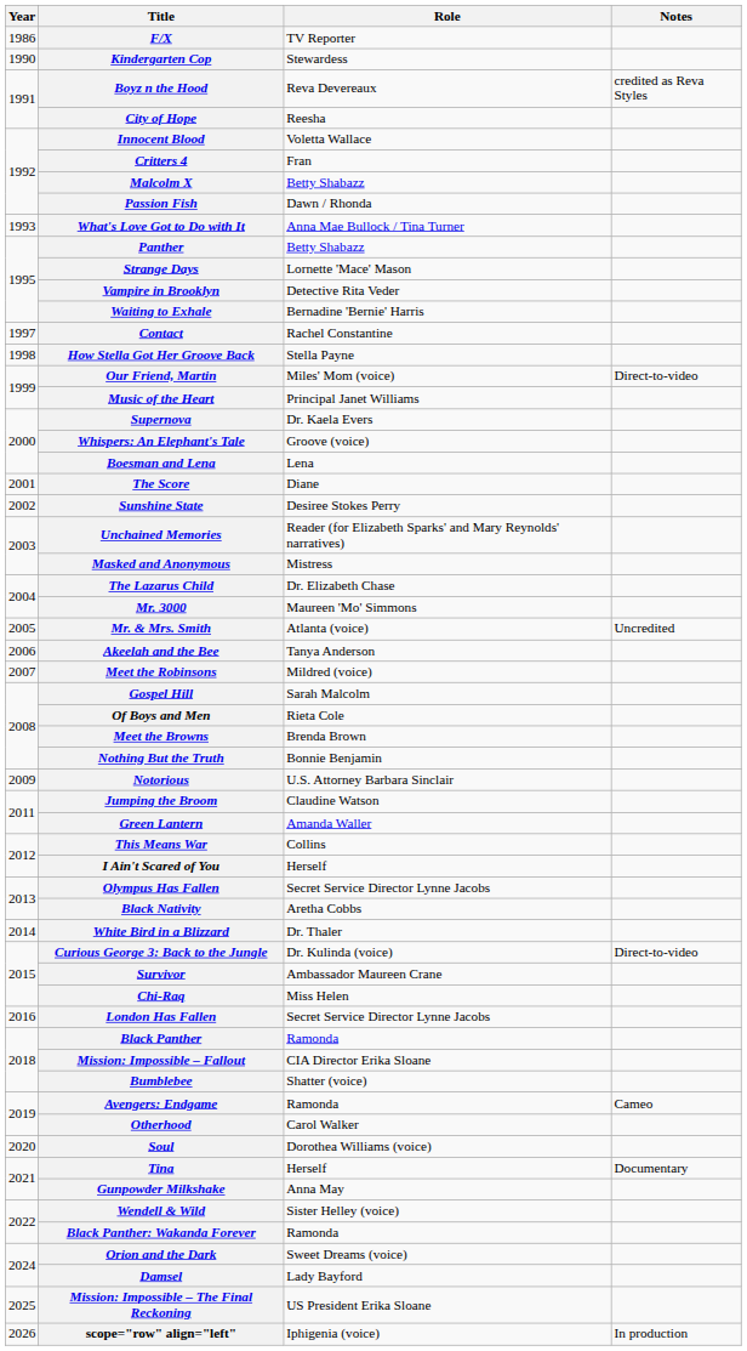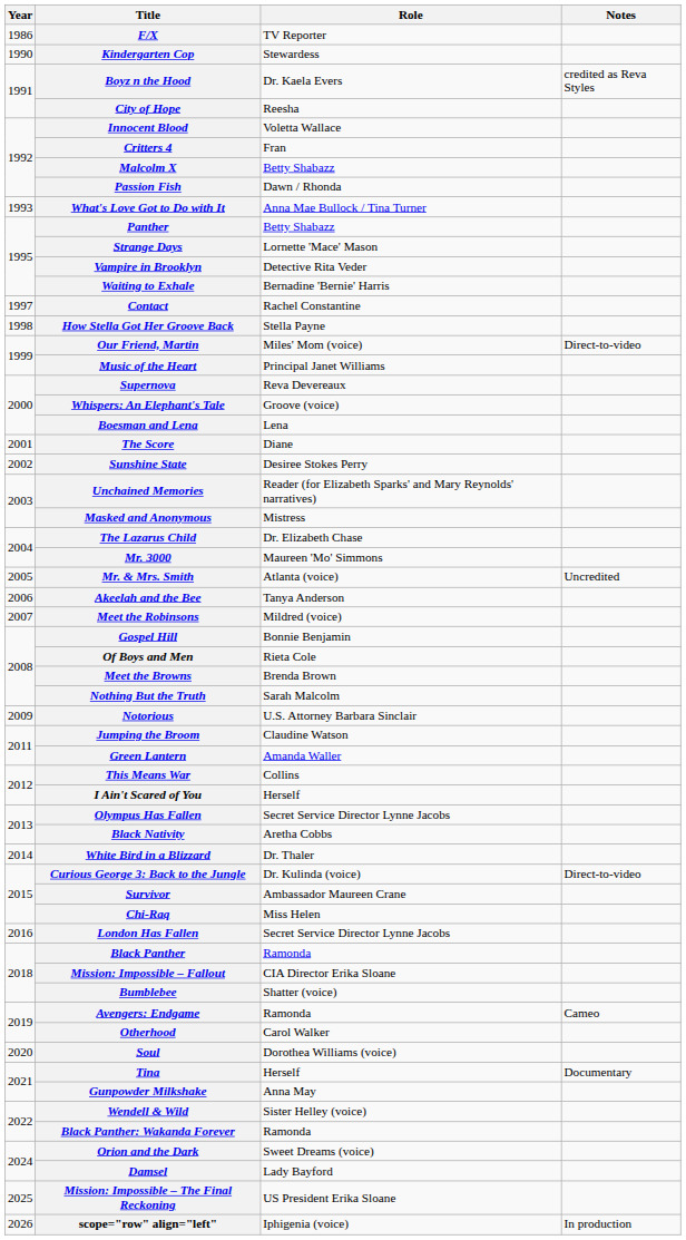Boyz n the Hood | Role: Reva Devereaux -> Dr. Kaela Evers
Supernova | Role: Dr. Kaela Evers -> Reva Devereaux
Gospel Hill | Role: Sarah Malcolm -> Bonnie Benjamin
Nothing But the Truth | Role: Bonnie Benjamin -> Sarah Malcolm
